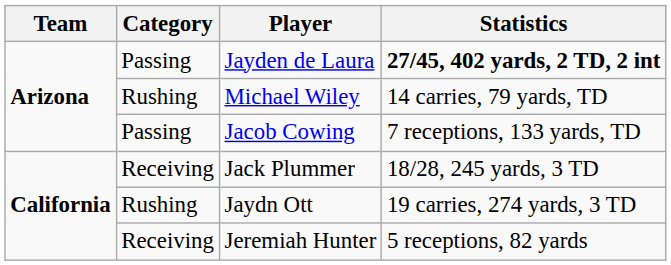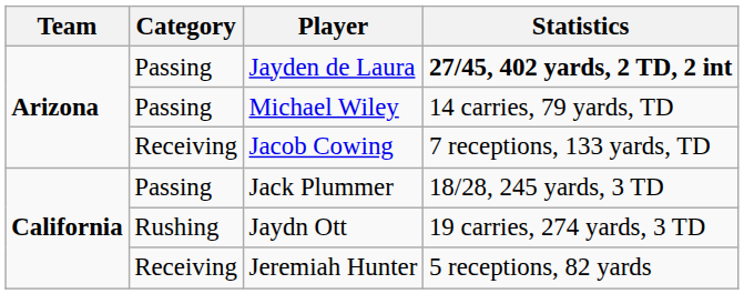Michael Wiley | Category: Rushing -> Passing
Jacob Cowing | Category: Passing -> Receiving
Jack Plummer | Category: Receiving -> Passing
